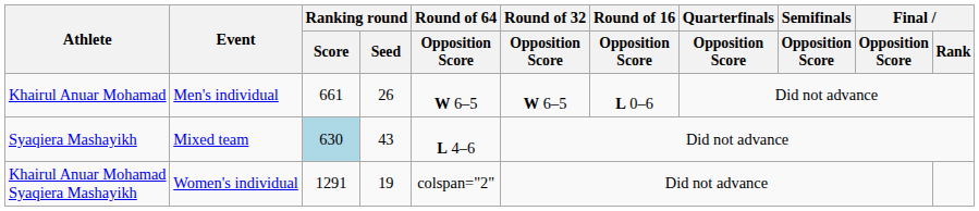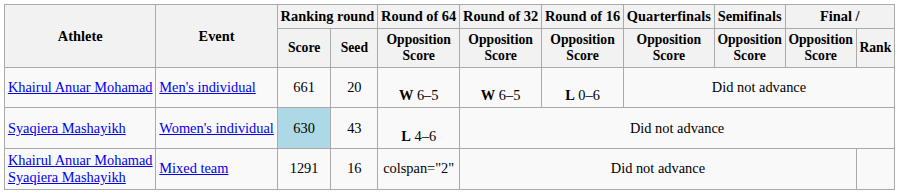Khairul Anuar Mohamad | Ranking round / Seed: 26 -> 20
Syaqiera Mashayikh | Event: Mixed team -> Women's individual
Khairul Anuar Mohamad Syaqiera Mashayikh | Event: Women's individual -> Mixed team
Khairul Anuar Mohamad Syaqiera Mashayikh | Ranking round / Seed: 19 -> 16
